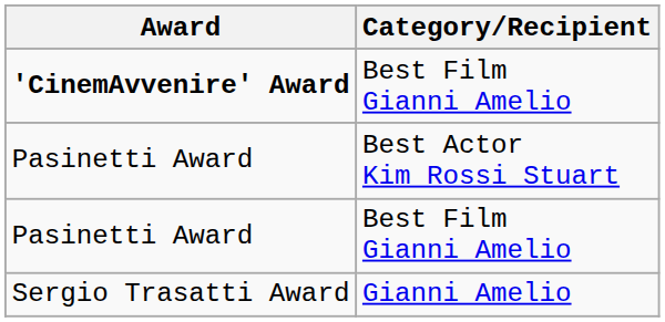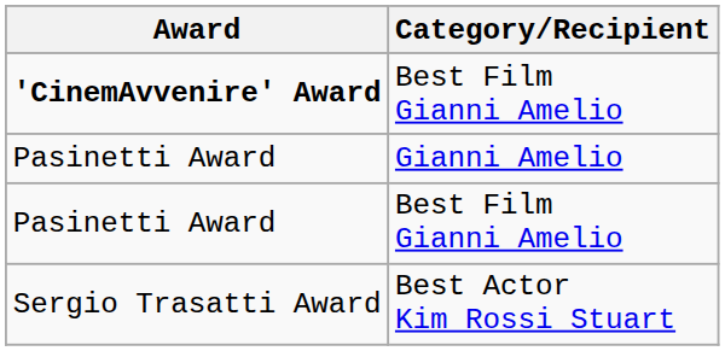row 3 | Category/Recipient: Best Actor Kim Rossi Stuart -> Gianni Amelio
row 5 | Category/Recipient: Gianni Amelio -> Best Actor Kim Rossi Stuart
